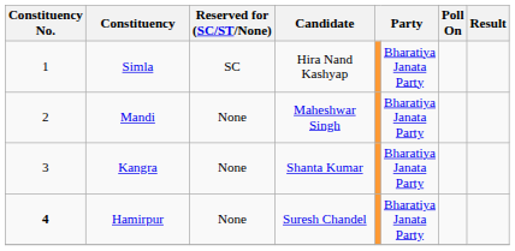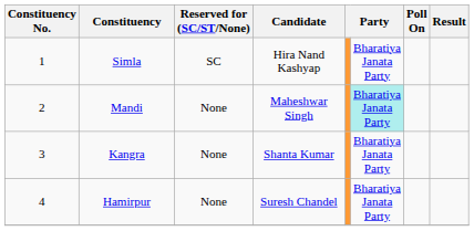Mandi | column 6: no background -> paleturquoise background
Hamirpur | Constituency No.: bold -> normal
